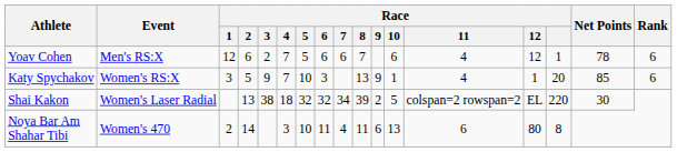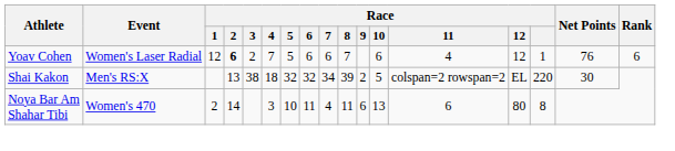Yoav Cohen | Event: Men's RS:X -> Women's Laser Radial
Yoav Cohen | Race / 2: normal -> bold
Yoav Cohen | Net Points: 78 -> 76
- row: Katy Spychakov | Women's RS:X | 3 | 5 | 9 | 7 | 10 | 3 | 13 | 9 | 1 | 4 | 1 | 20 | 85 | 6
Shai Kakon | Event: Women's Laser Radial -> Men's RS:X
